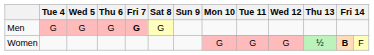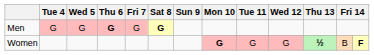Men | Thu 6: normal -> bold
Men | Fri 7: bold -> normal
Men | Sat 8: normal -> bold
Women | Mon 10: normal -> bold
Women | Thu 13: normal -> bold
Women | column 12: bold -> normal
Women | column 13: normal -> bold
